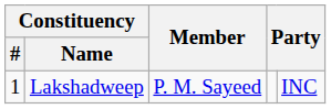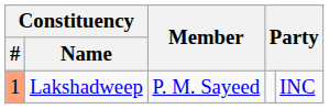Lakshadweep | Constituency / #: no background -> lightsalmon background
